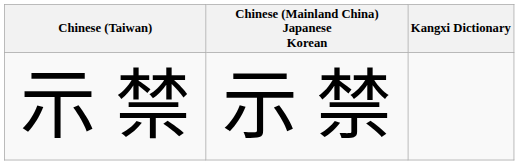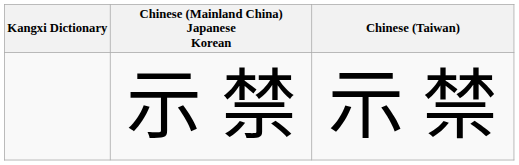columns swapped: Kangxi Dictionary <-> Chinese (Taiwan)
